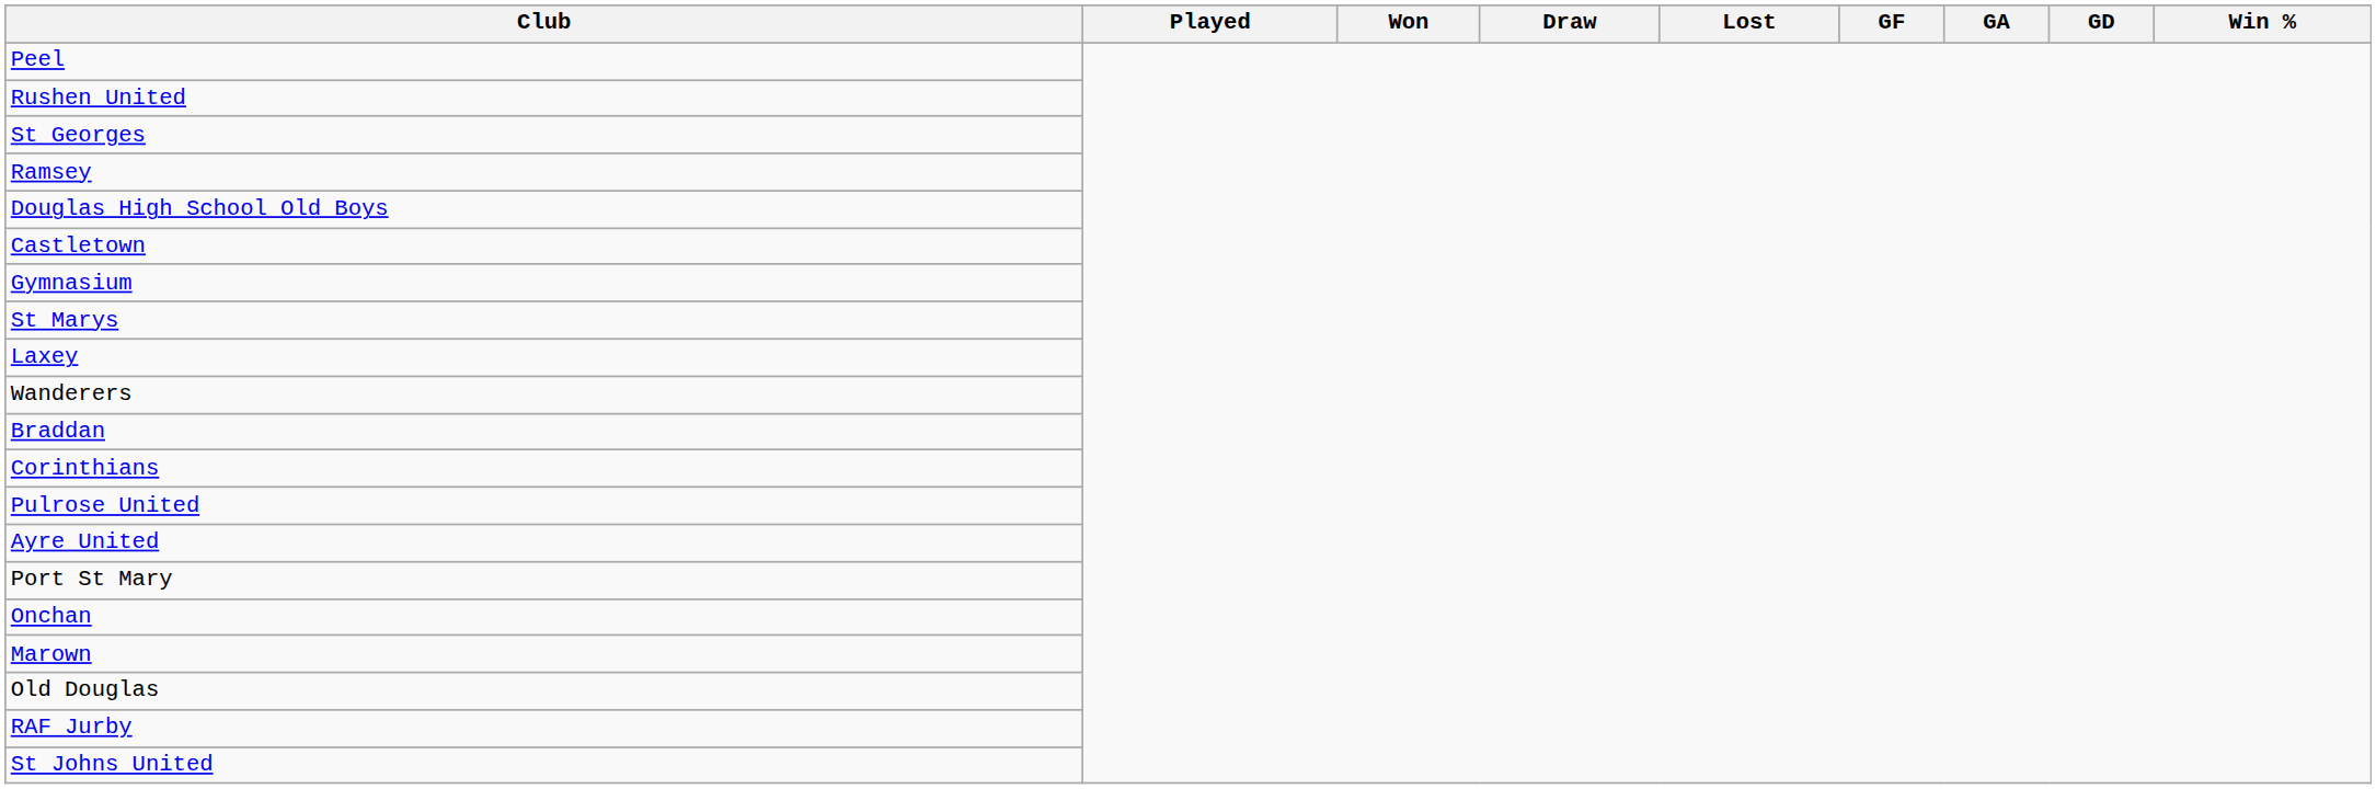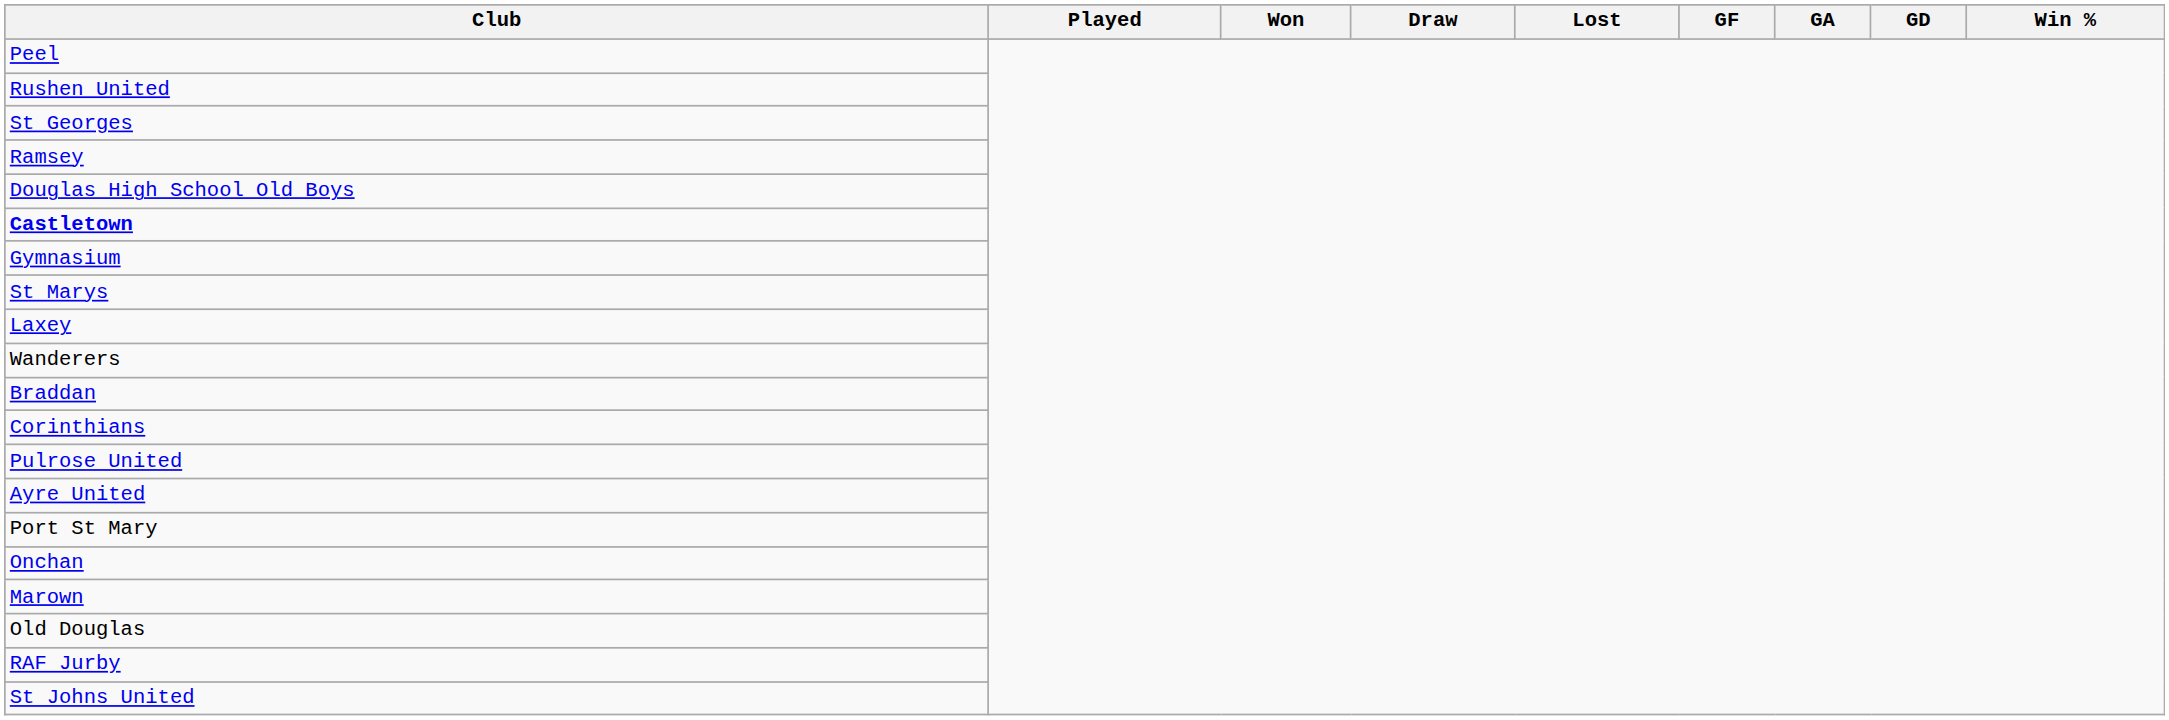Castletown | Club: normal -> bold
